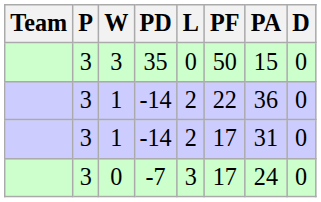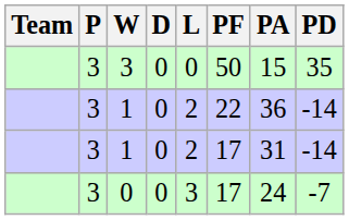columns swapped: D <-> PD
